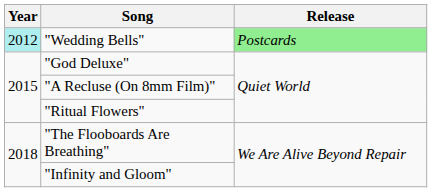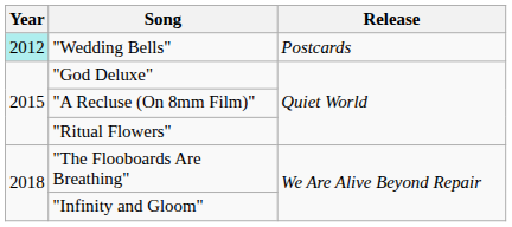"Wedding Bells" | Release: lightgreen background -> no background
